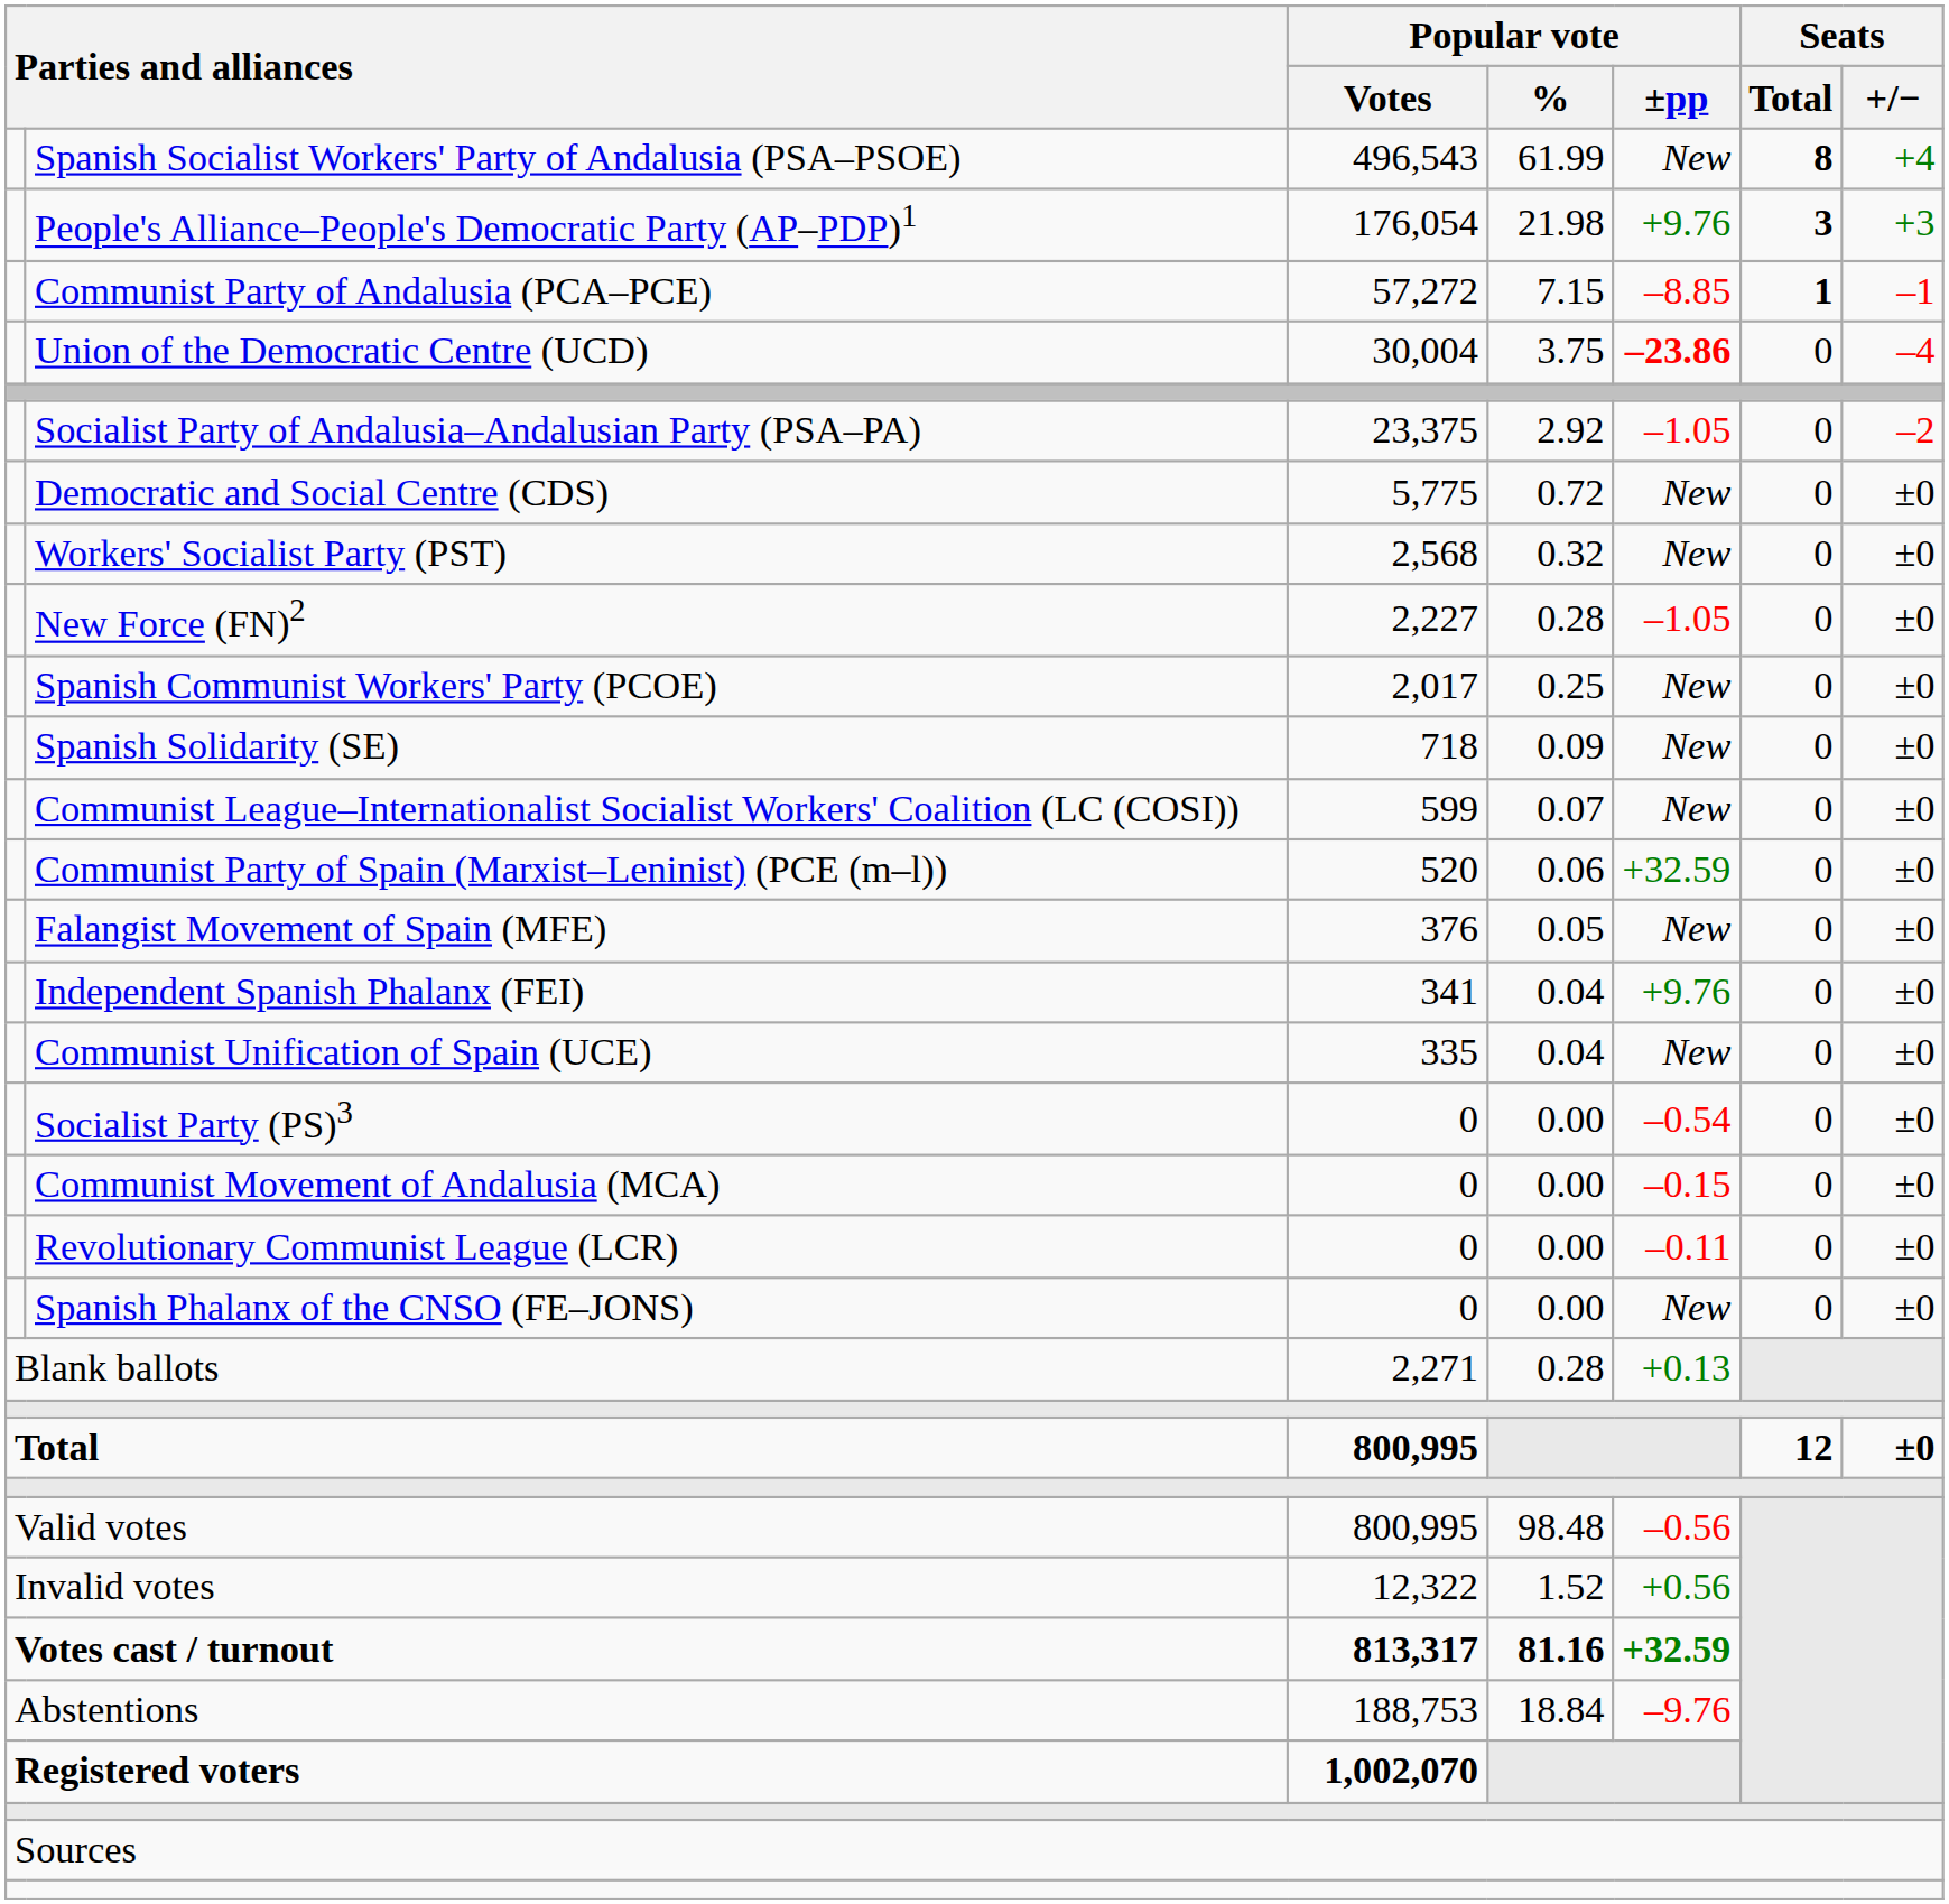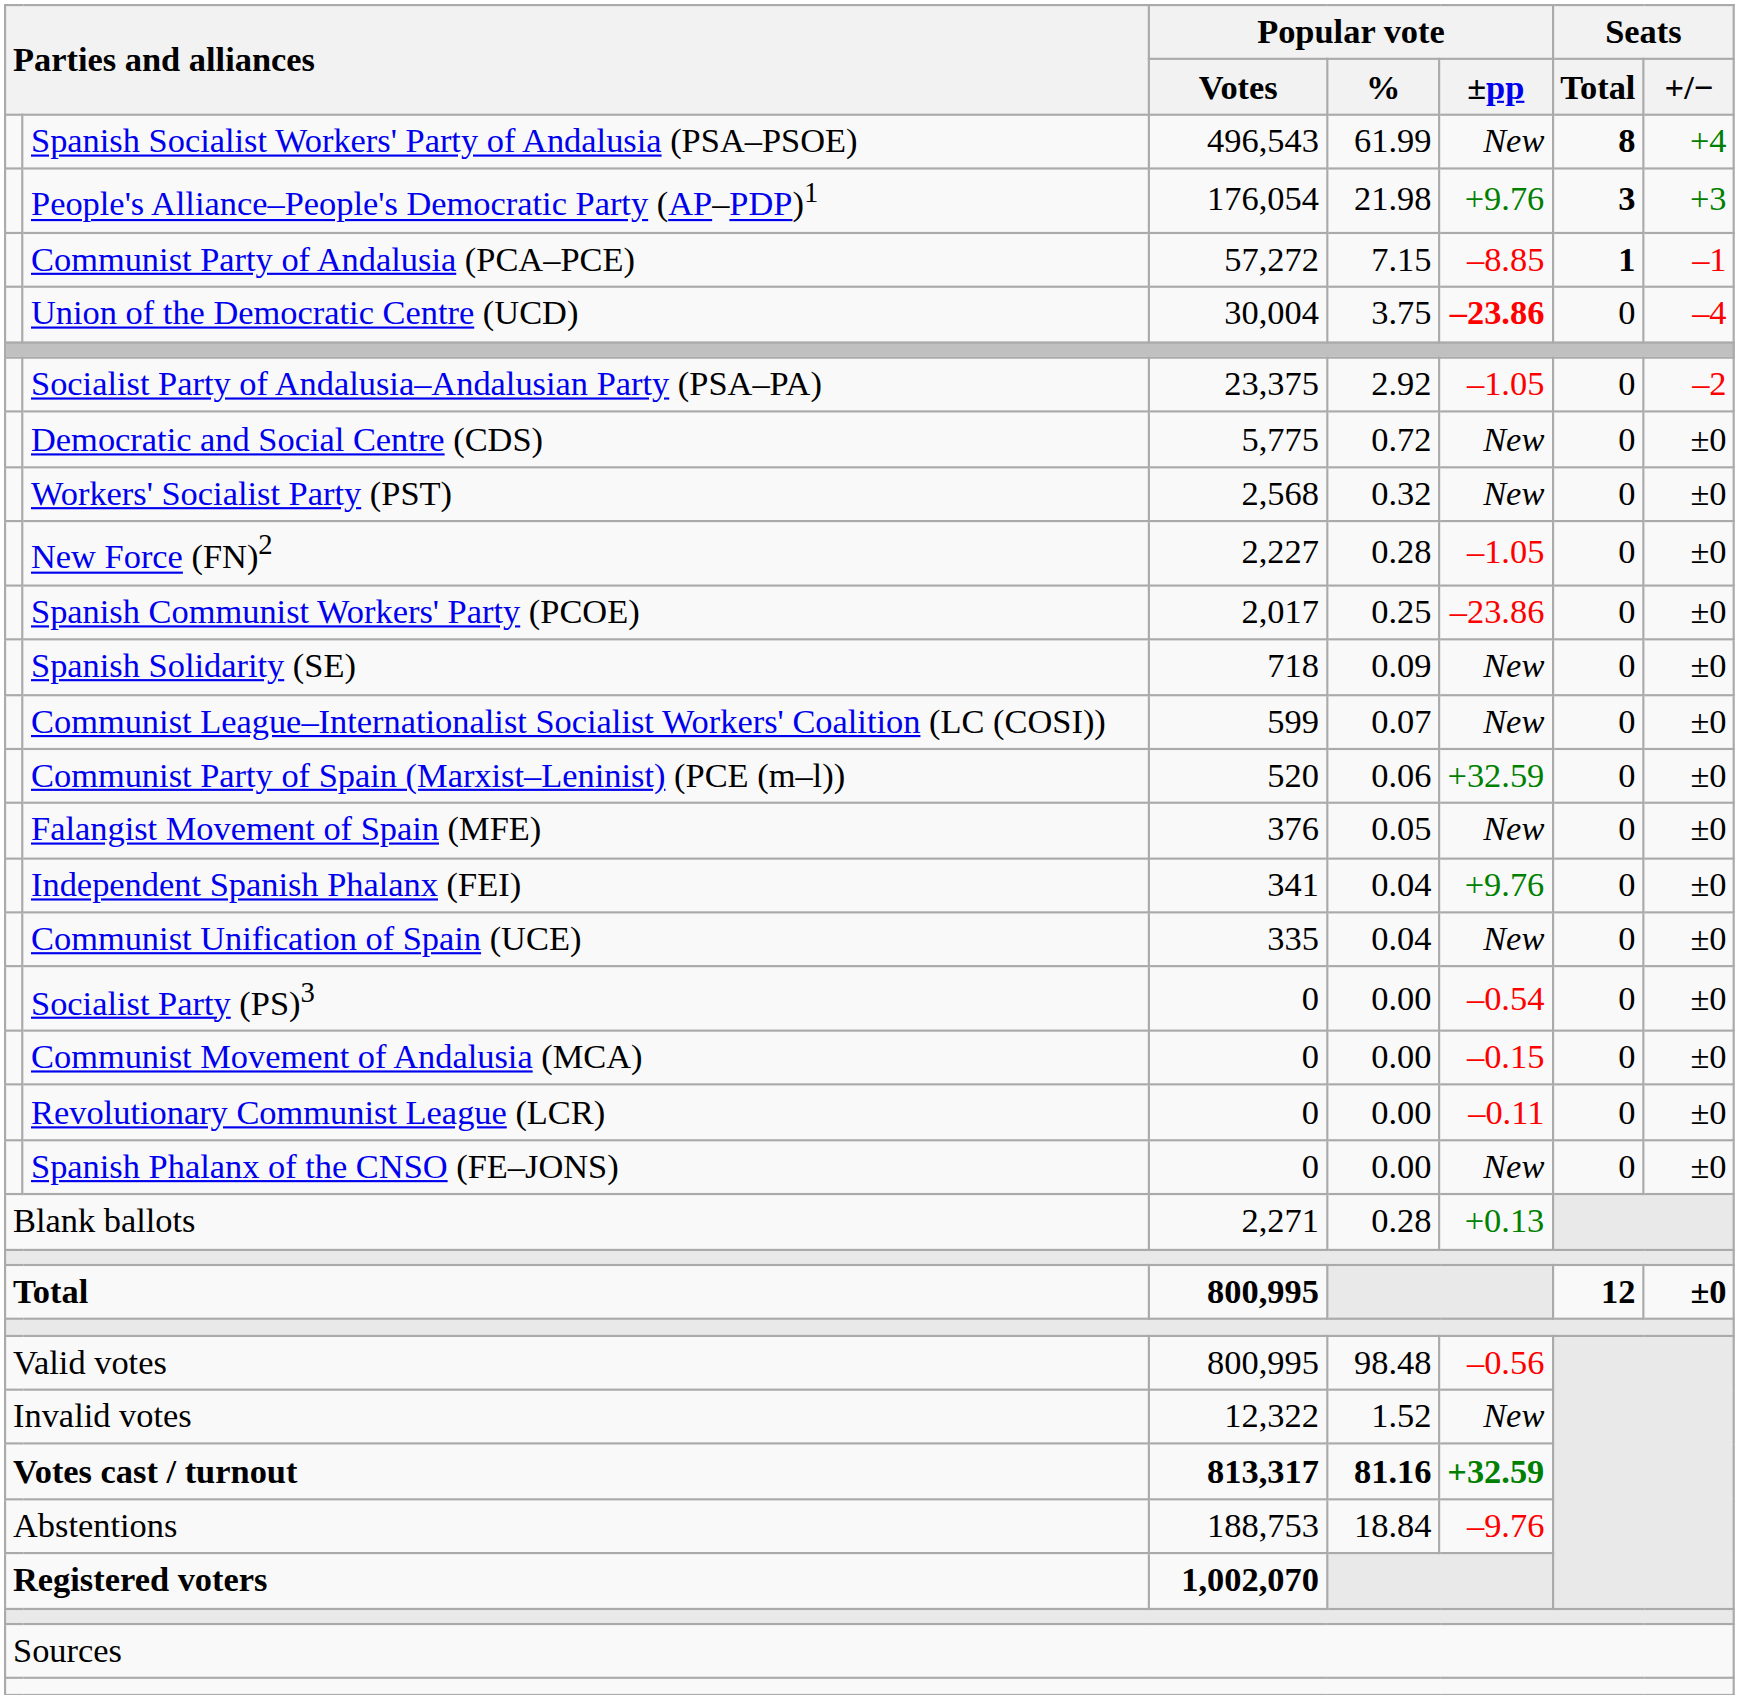Spanish Communist Workers' Party (PCOE) | Popular vote / ±pp: New -> –23.86
Invalid votes | Popular vote / ±pp: +0.56 -> New
